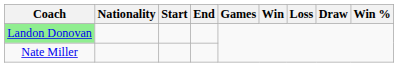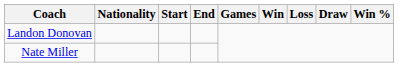Landon Donovan | Coach: lightgreen background -> no background
